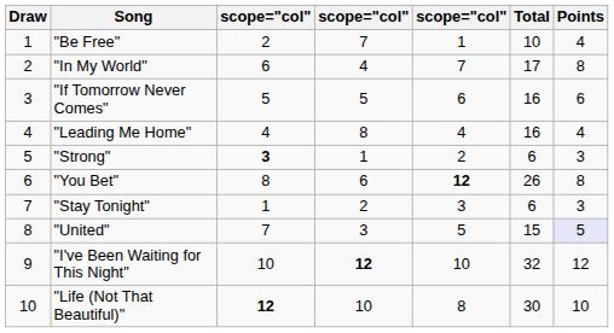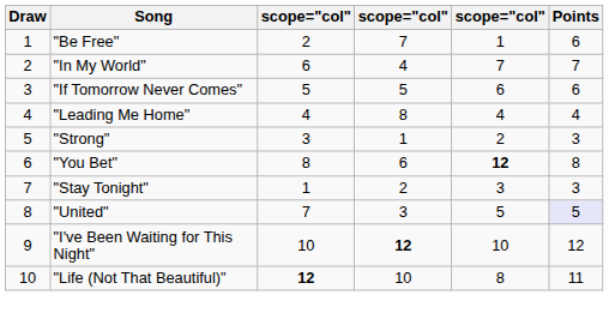- column: Total | 10 | 17 | 16 | 16 | 6 | 26 | 6 | 15 | 32 | 30
"Be Free" | Points: 4 -> 6
"In My World" | Points: 8 -> 7
"Strong" | column 3: bold -> normal
"Life (Not That Beautiful)" | Points: 10 -> 11
